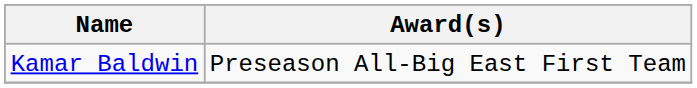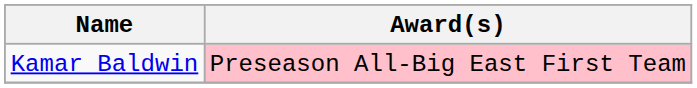row 2 | Award(s): no background -> pink background
